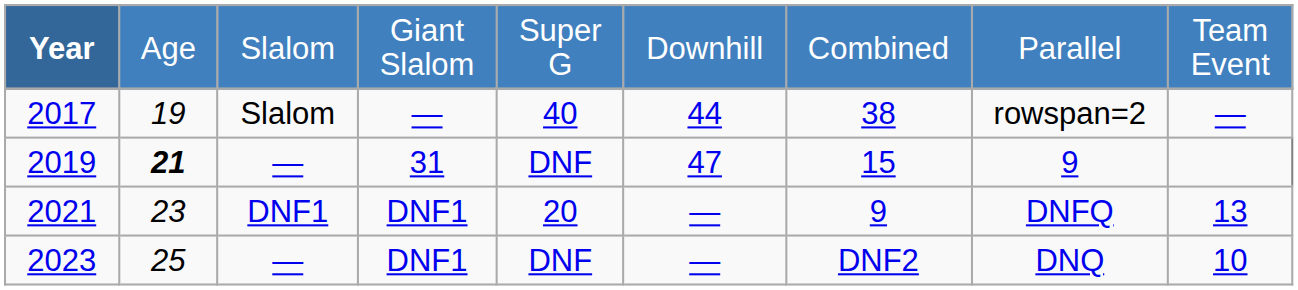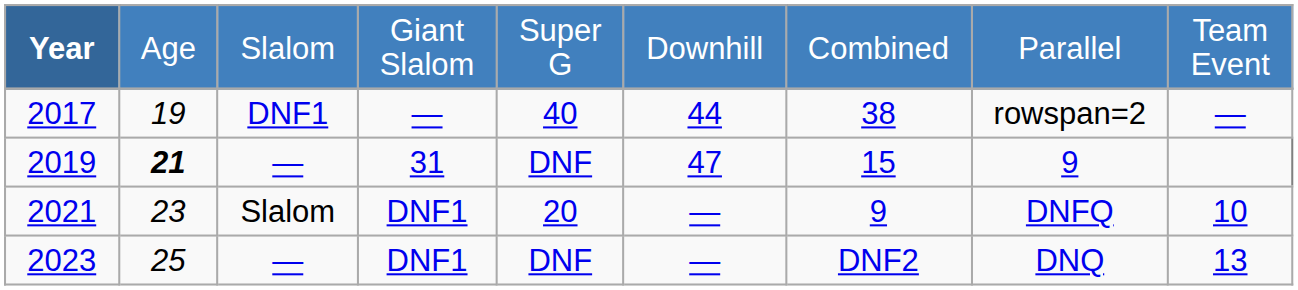2017 | column 3: Slalom -> DNF1
2021 | column 3: DNF1 -> Slalom
2021 | column 9: 13 -> 10
2023 | column 9: 10 -> 13
